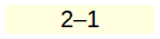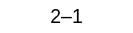row 1 | column 1: lightyellow background -> no background
